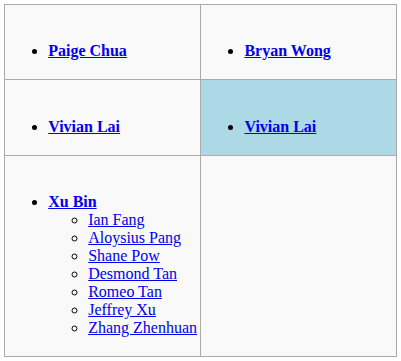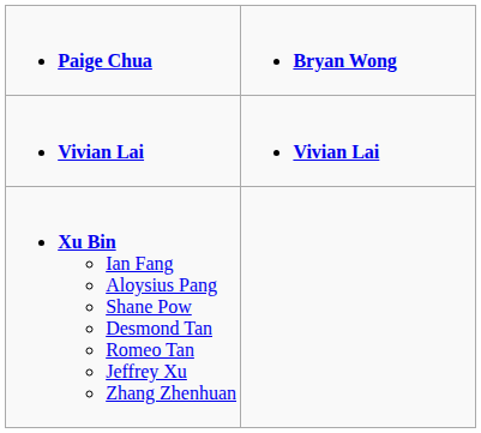row 2 | column 2: lightblue background -> no background
